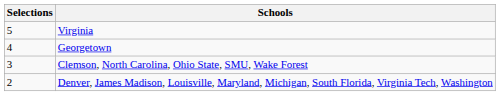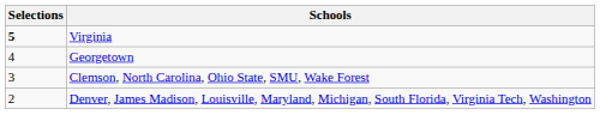Virginia | Selections: normal -> bold
